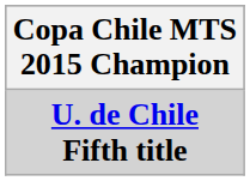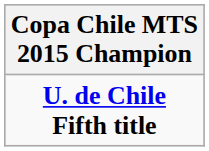row 2 | column 1: lightgrey background -> no background
